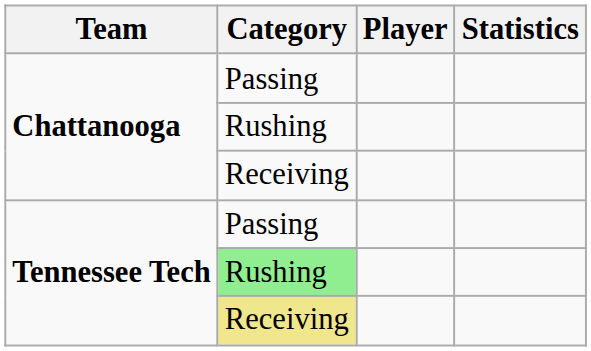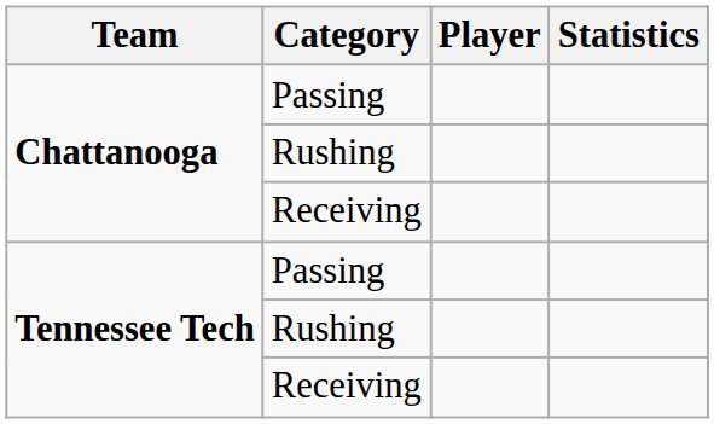Tennessee Tech / Rushing | Category: lightgreen background -> no background
Tennessee Tech / Receiving | Category: khaki background -> no background
